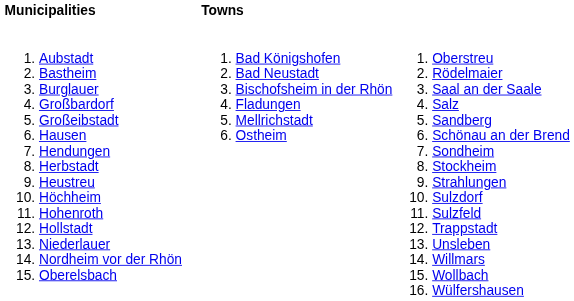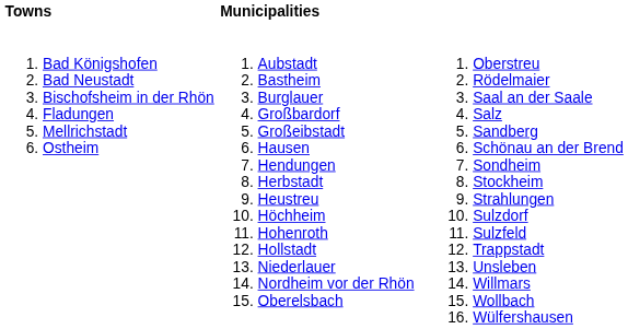columns swapped: Towns <-> Municipalities
